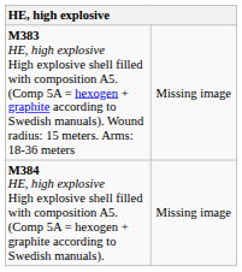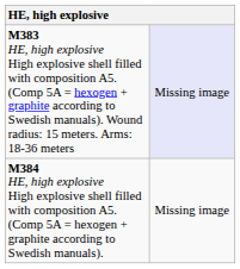row 2 | column 2: no background -> lavender background
